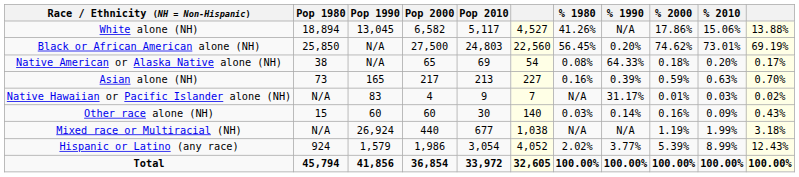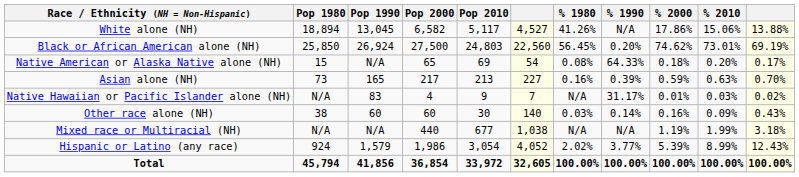Black or African American alone (NH) | Pop 1990: N/A -> 26,924
Native American or Alaska Native alone (NH) | Pop 1980: 38 -> 15
Other race alone (NH) | Pop 1980: 15 -> 38
Mixed race or Multiracial (NH) | Pop 1990: 26,924 -> N/A
